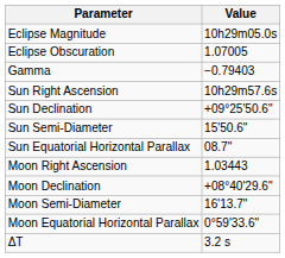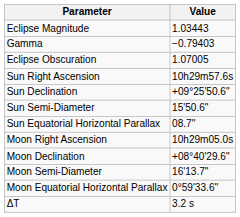Eclipse Magnitude | Value: 10h29m05.0s -> 1.03443
rows swapped: Eclipse Obscuration <-> Gamma
Moon Right Ascension | Value: 1.03443 -> 10h29m05.0s
